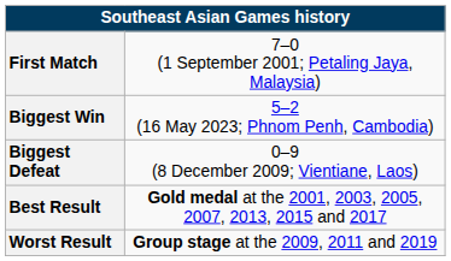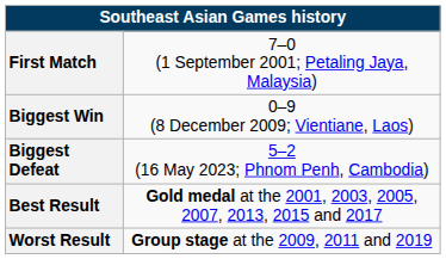Biggest Win | column 2: 5–2 (16 May 2023; Phnom Penh, Cambodia) -> 0–9 (8 December 2009; Vientiane, Laos)
Biggest Defeat | column 2: 0–9 (8 December 2009; Vientiane, Laos) -> 5–2 (16 May 2023; Phnom Penh, Cambodia)
